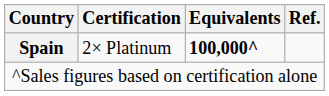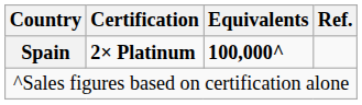Spain | Certification: normal -> bold
